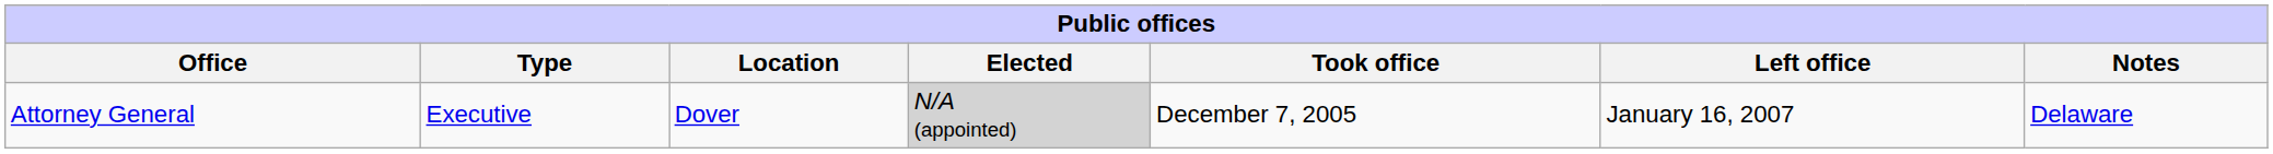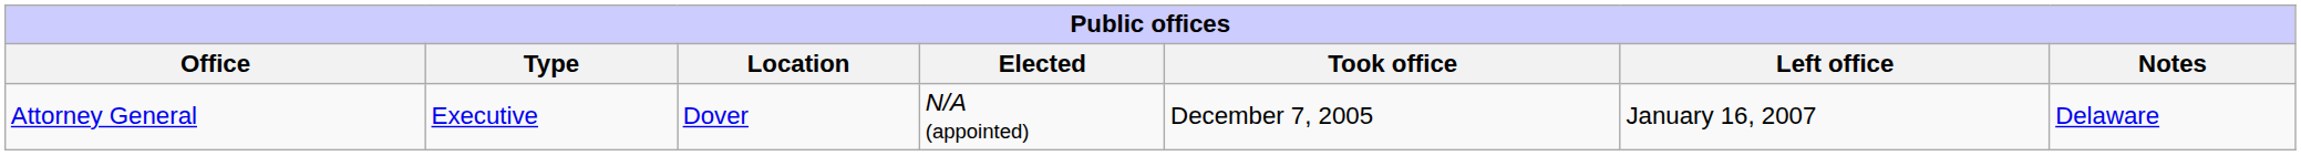Attorney General | Elected: lightgrey background -> no background
